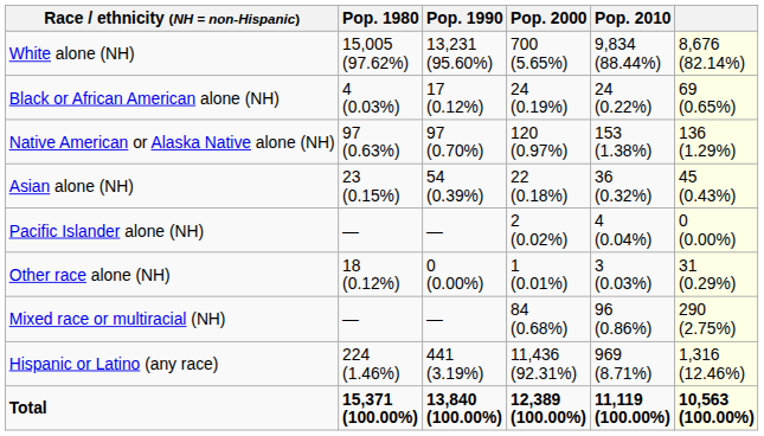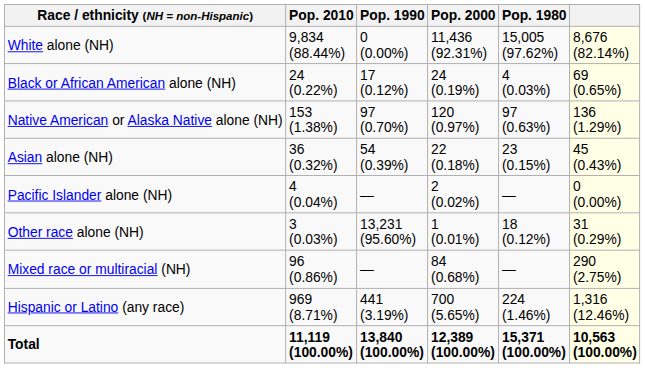columns swapped: Pop. 1980 <-> Pop. 2010
White alone (NH) | Pop. 1990: 13,231 (95.60%) -> 0 (0.00%)
White alone (NH) | Pop. 2000: 700 (5.65%) -> 11,436 (92.31%)
Other race alone (NH) | Pop. 1990: 0 (0.00%) -> 13,231 (95.60%)
Hispanic or Latino (any race) | Pop. 2000: 11,436 (92.31%) -> 700 (5.65%)
